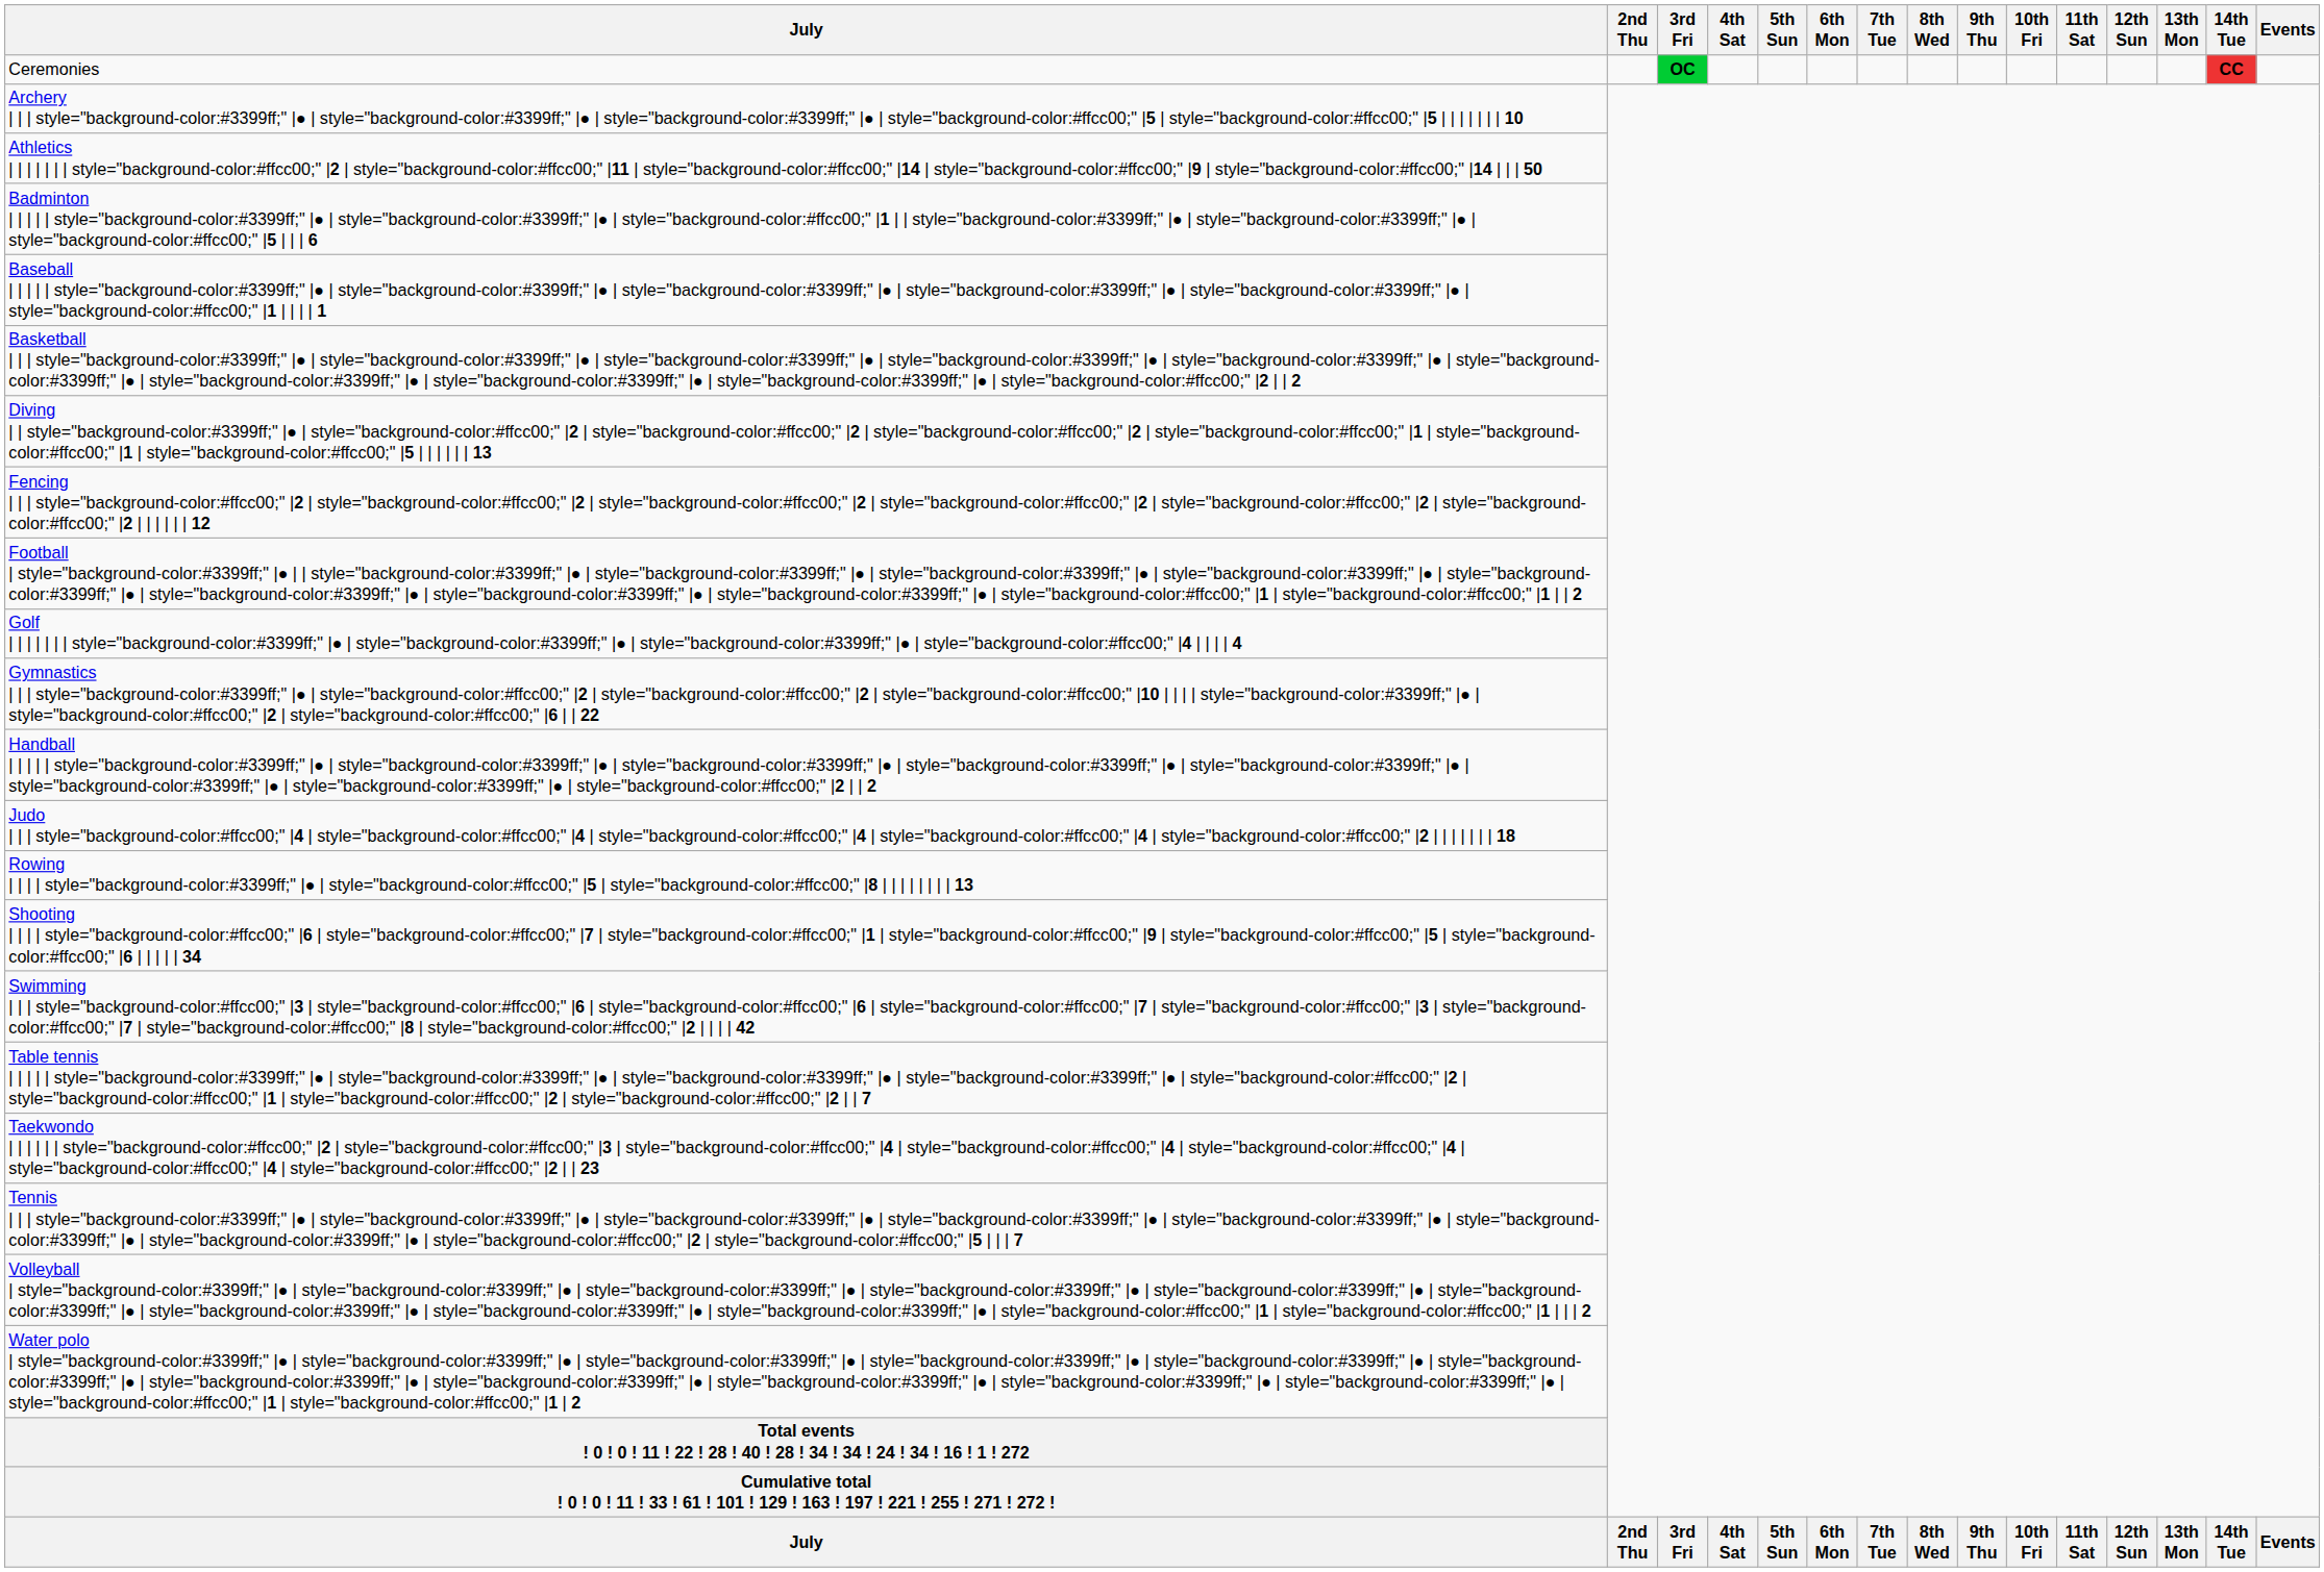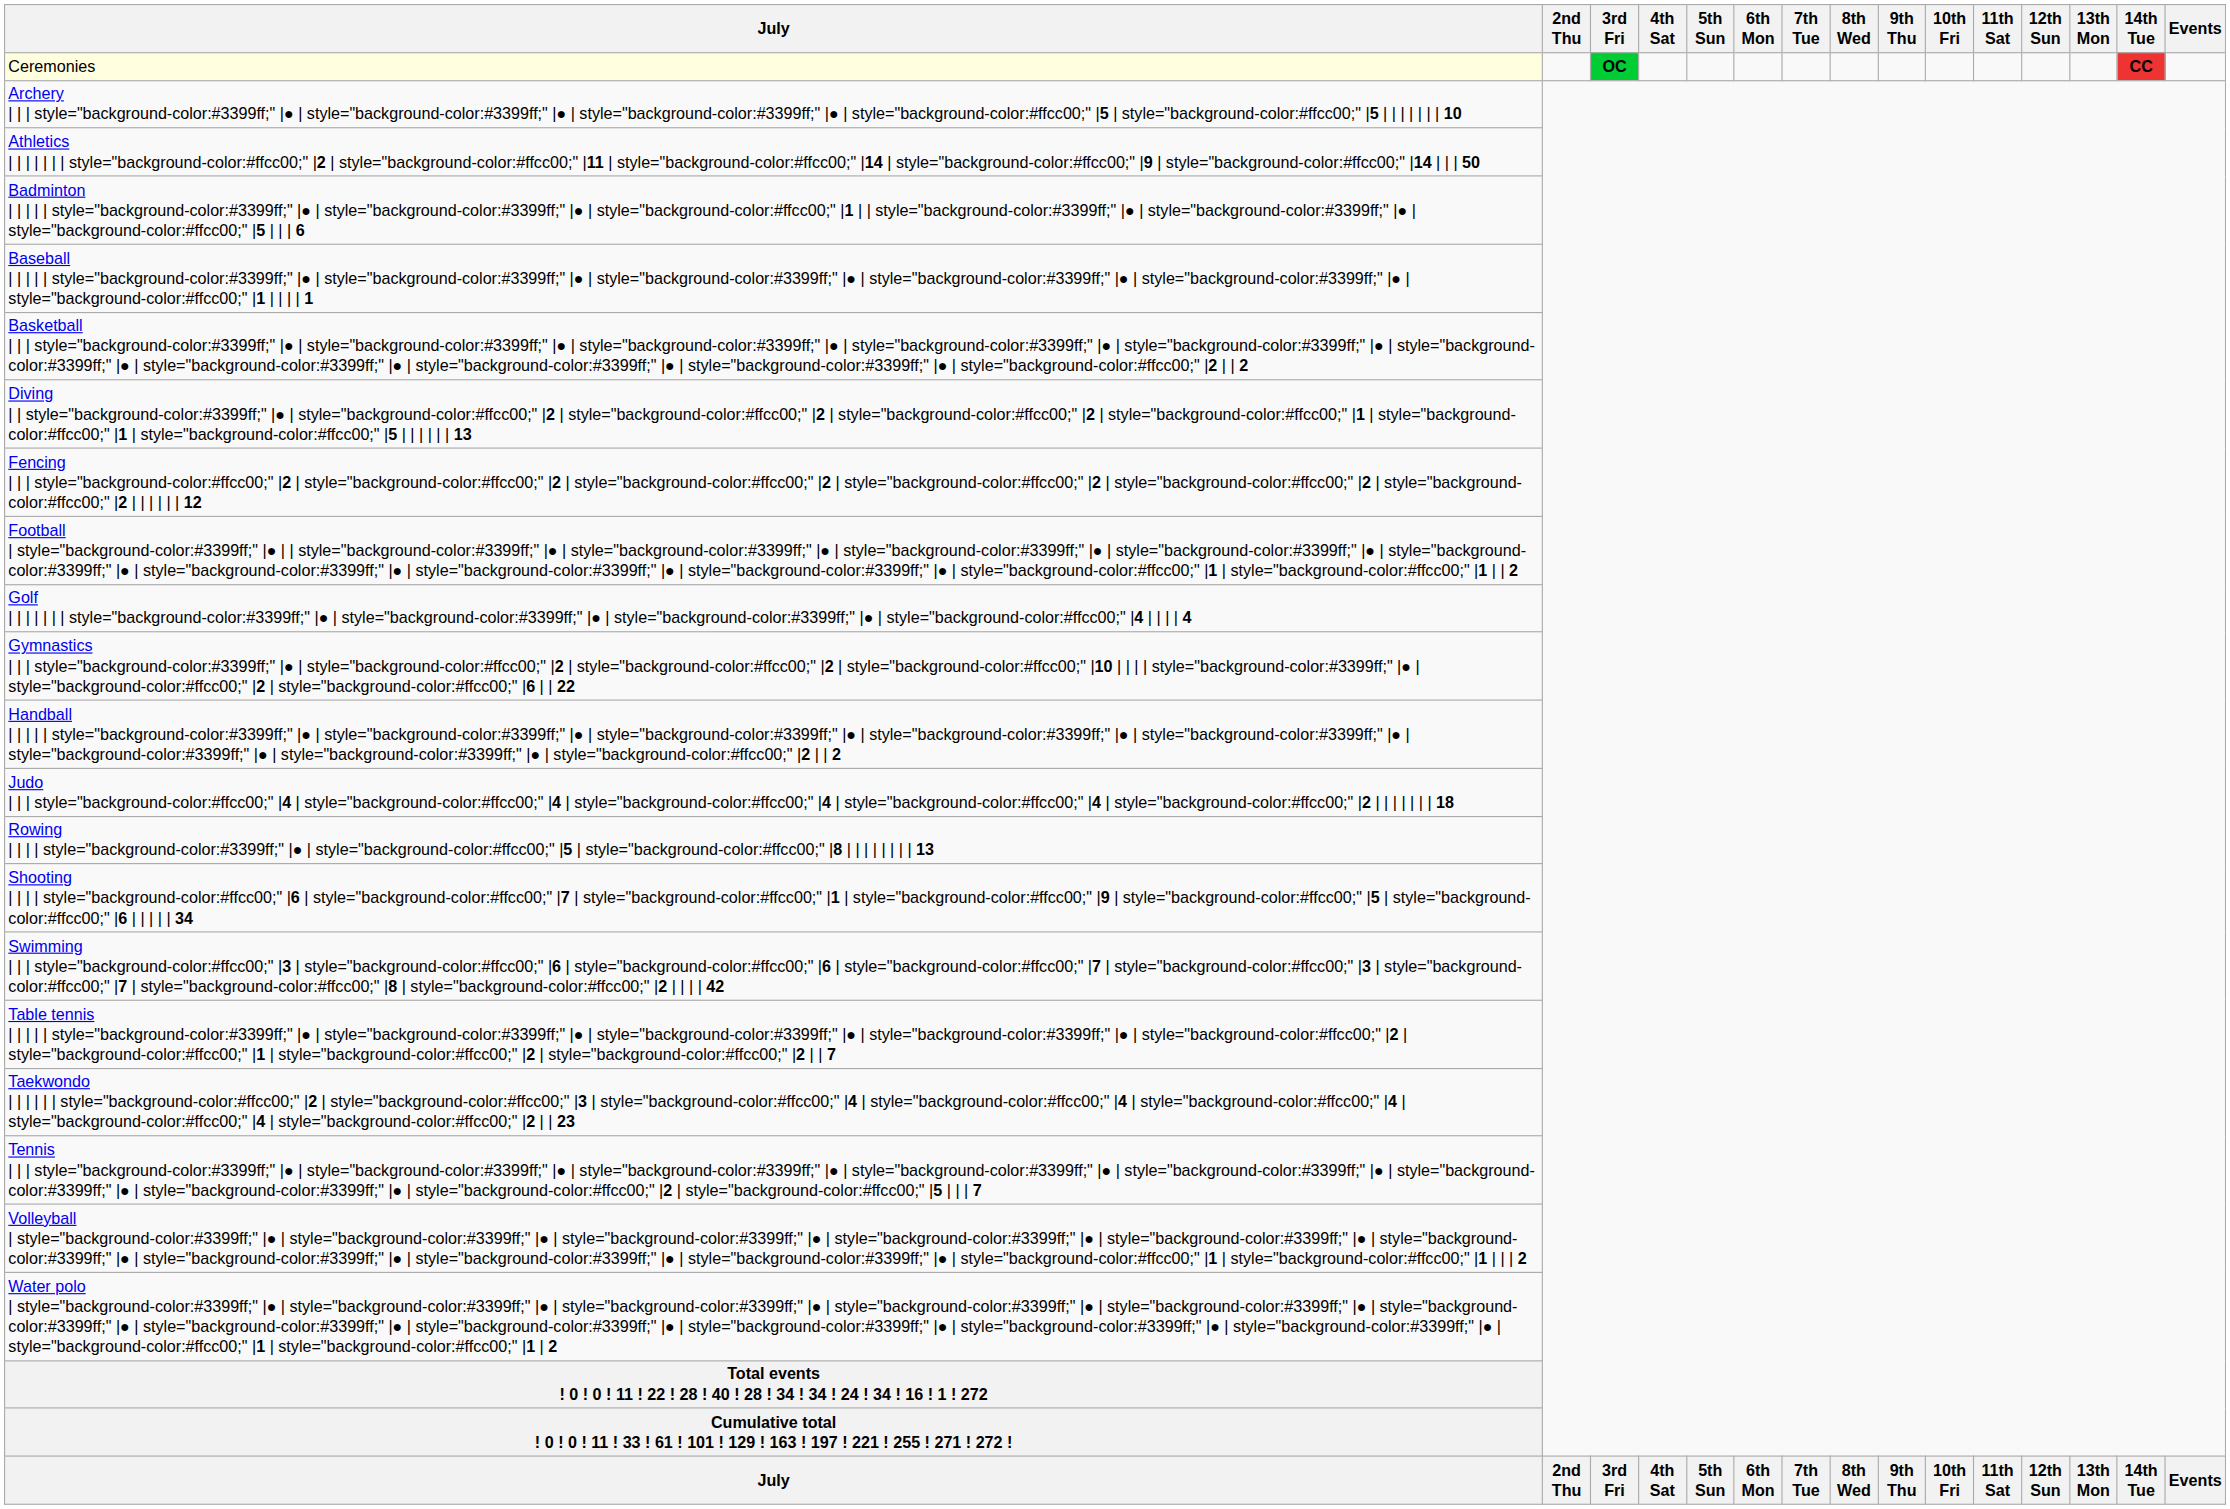Ceremonies | July: no background -> lightyellow background
